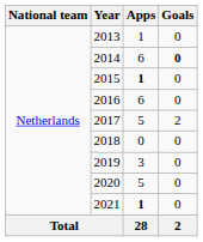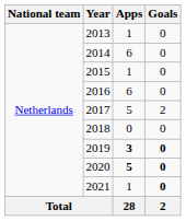2014 | Goals: bold -> normal
2015 | Apps: bold -> normal
2019 | Apps: normal -> bold
2019 | Goals: normal -> bold
2020 | Apps: normal -> bold
2020 | Goals: normal -> bold
2021 | Apps: bold -> normal
2021 | Goals: normal -> bold
